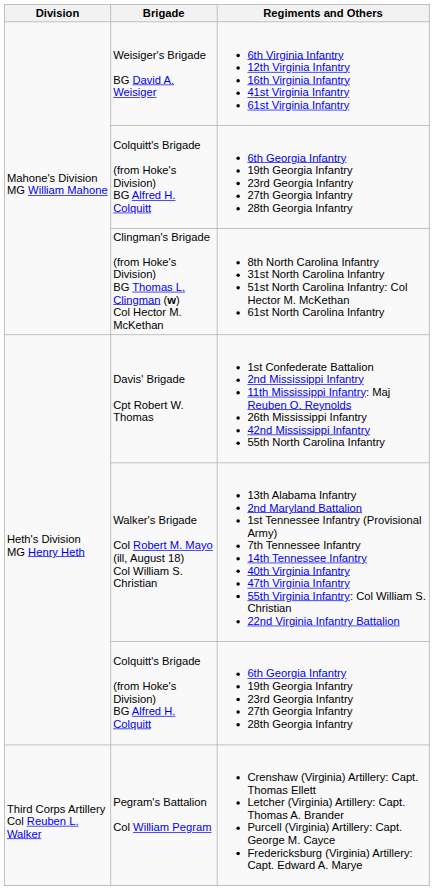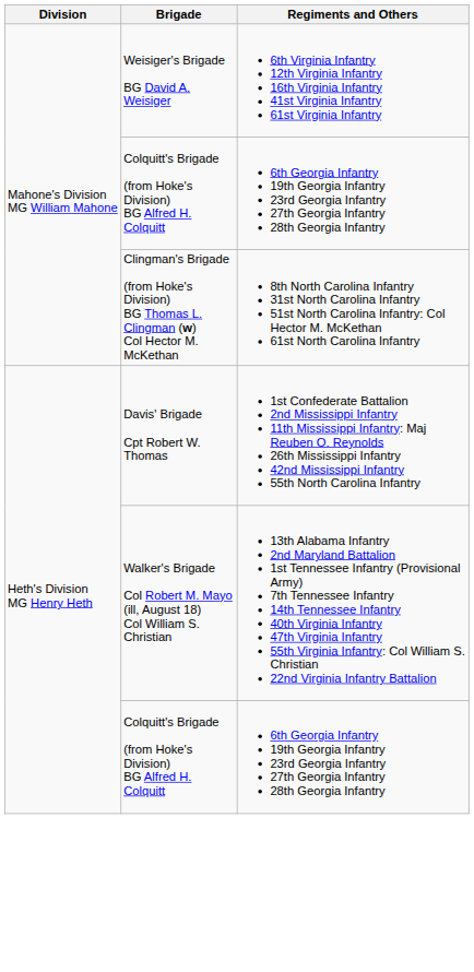- row: Third Corps Artillery Col Reuben L. Walker | Pegram's Battalion Col William Pegram | Crenshaw (Virginia) Artillery: Capt. Thomas Ellett Letcher (Virginia) Artillery: Capt. Thomas A. Brander Purcell (Virginia) Artillery: Capt. George M. Cayce Fredericksburg (Virginia) Artillery: Capt. Edward A. Marye
